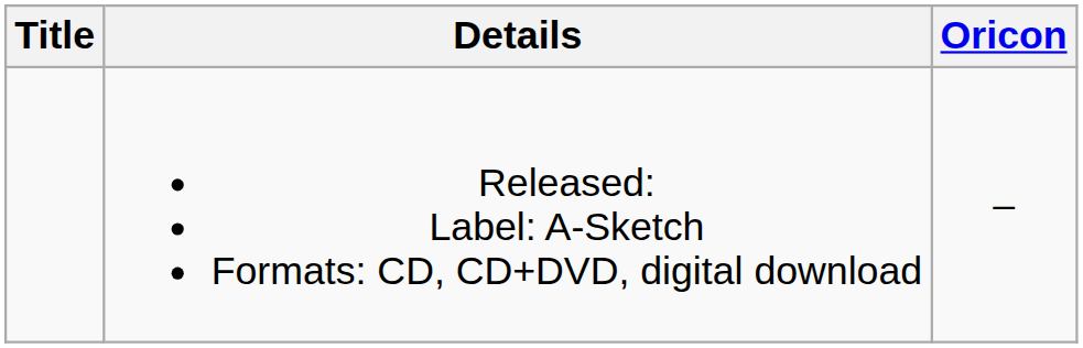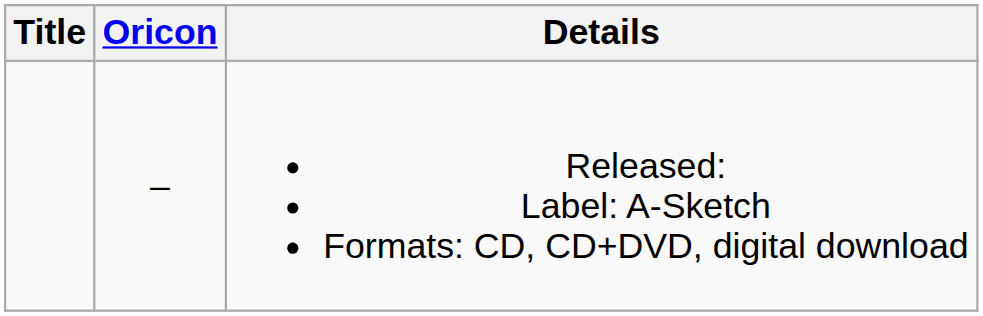columns swapped: Details <-> Oricon
